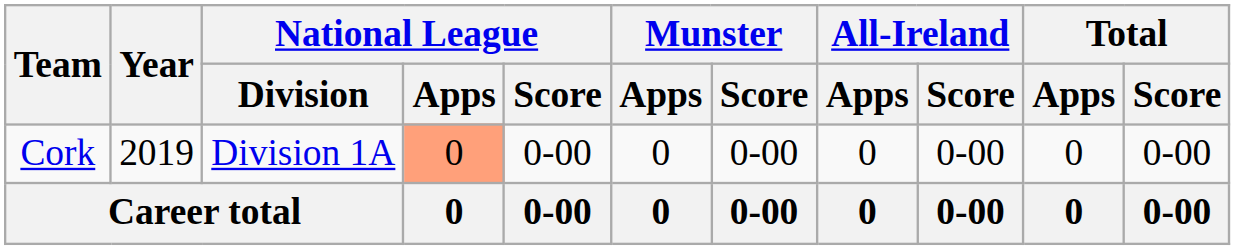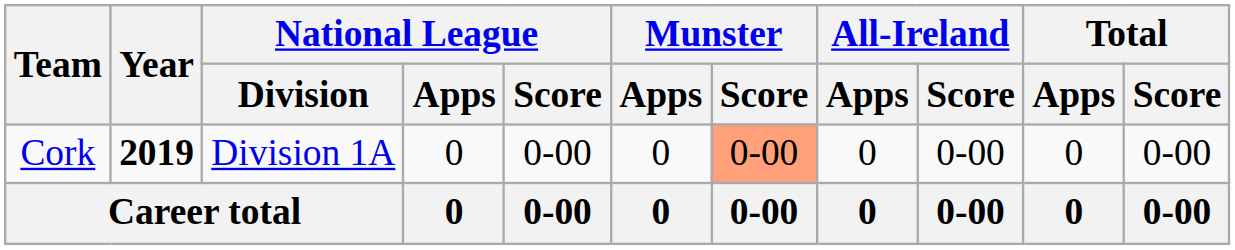Cork | Year: normal -> bold
Cork | National League / Apps: lightsalmon background -> no background
Cork | Munster / Score: no background -> lightsalmon background
